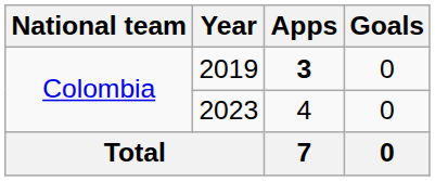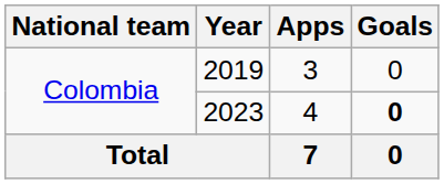2019 | Apps: bold -> normal
2023 | Goals: normal -> bold
